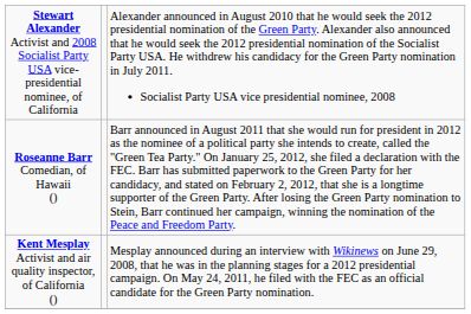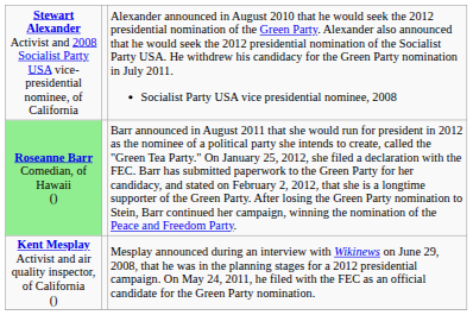Roseanne Barr Comedian, of Hawaii () | column 1: no background -> lightgreen background
